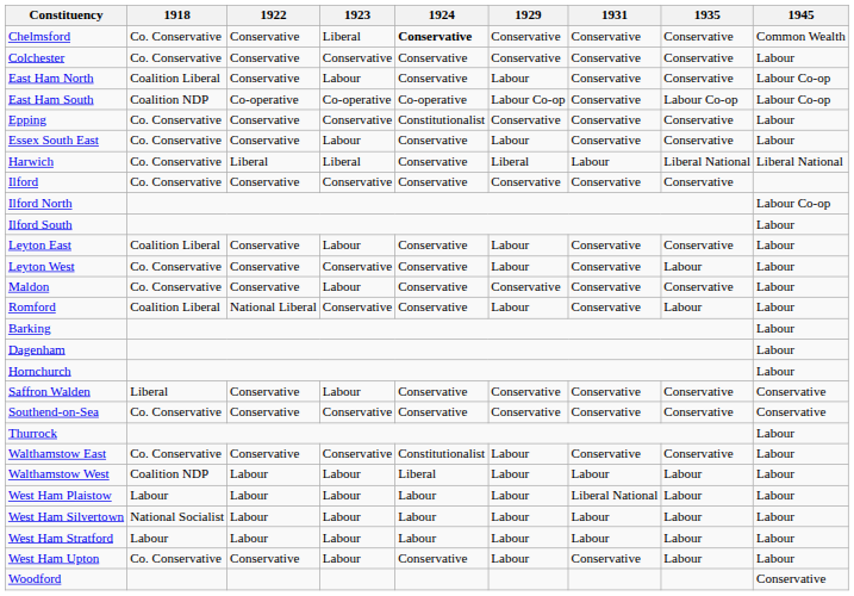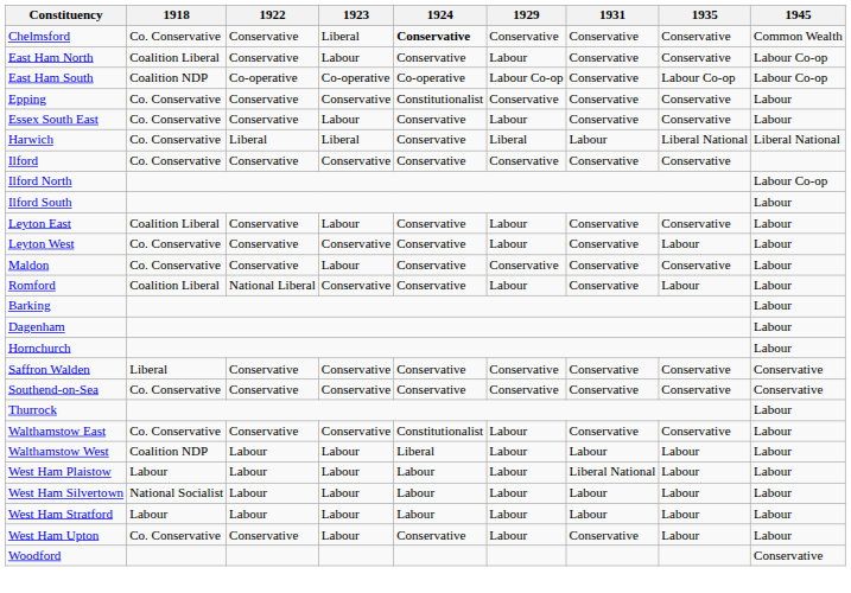- row: Colchester | Co. Conservative | Conservative | Conservative | Conservative | Conservative | Conservative | Conservative | Labour
Saffron Walden | 1923: Labour -> Conservative
